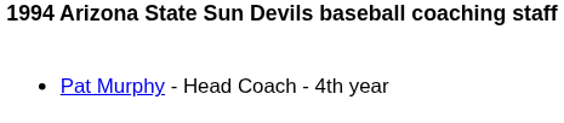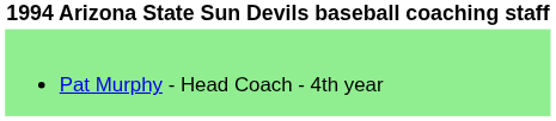Pat Murphy - Head Coach - 4th year | column 1: no background -> lightgreen background
